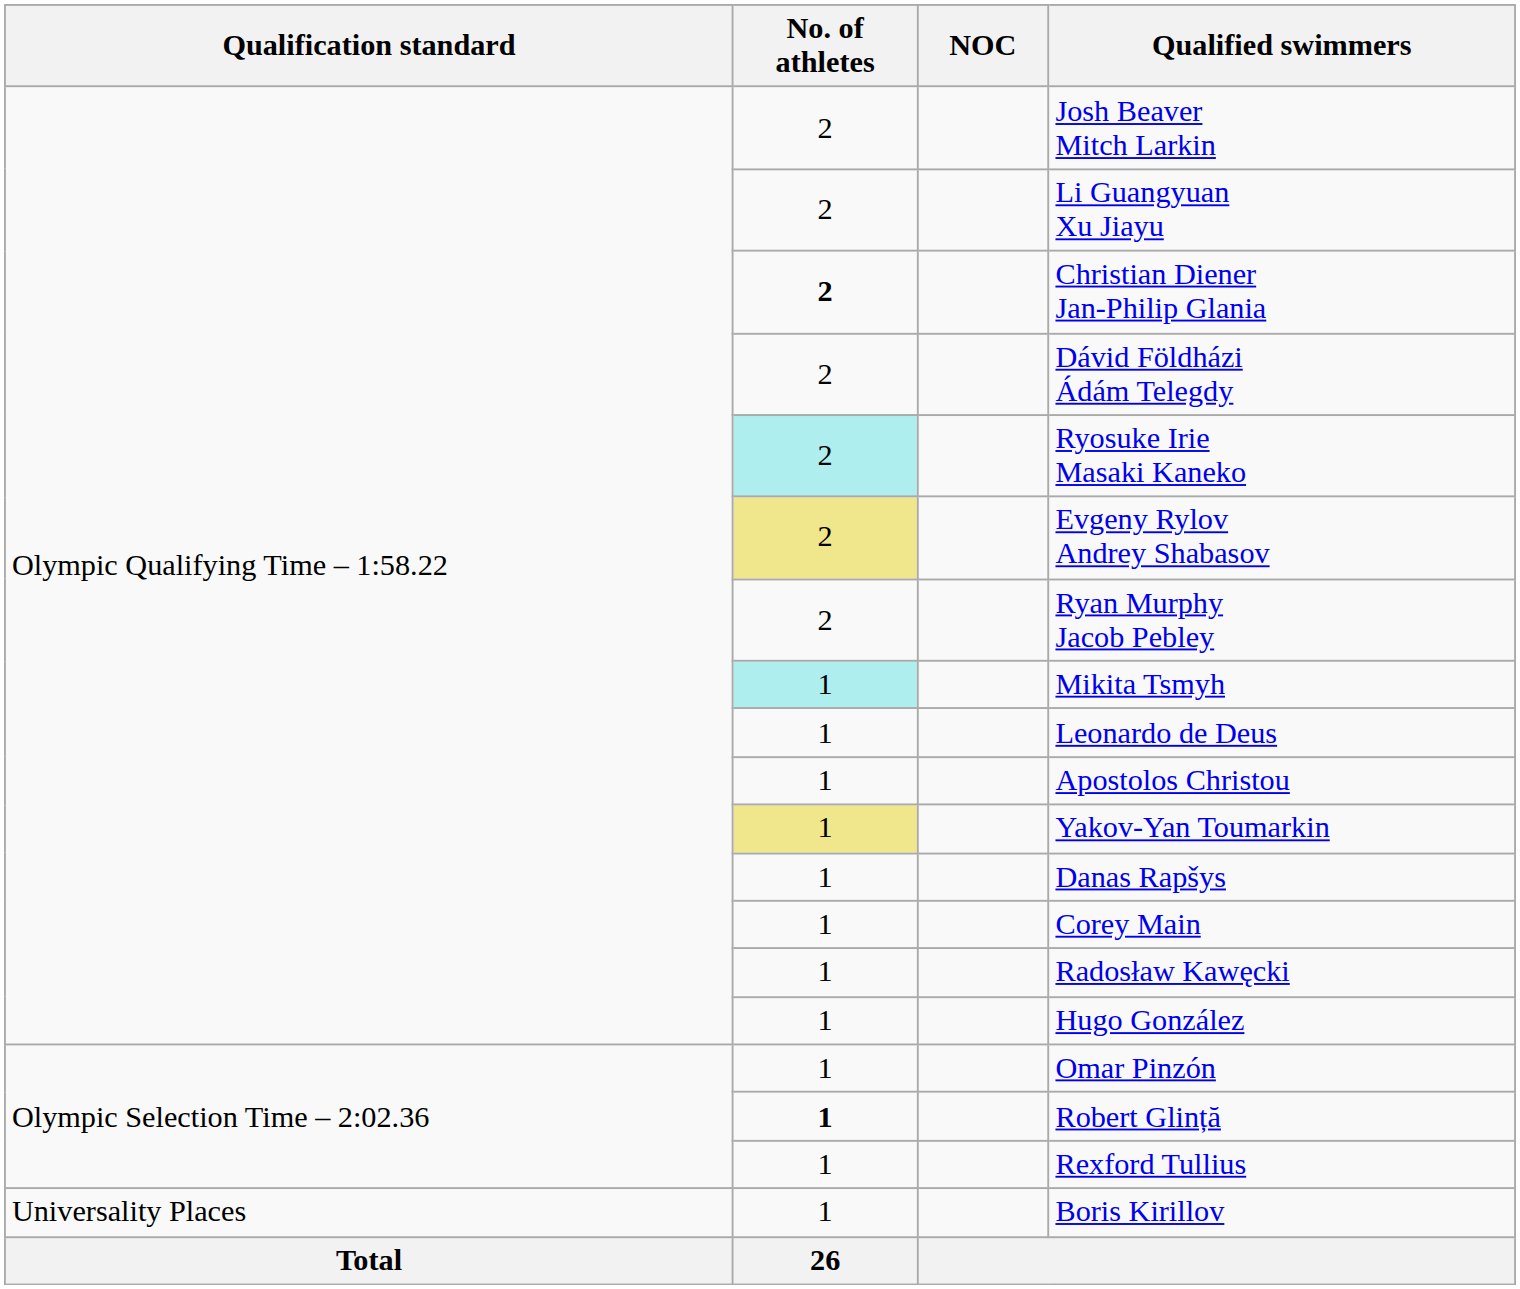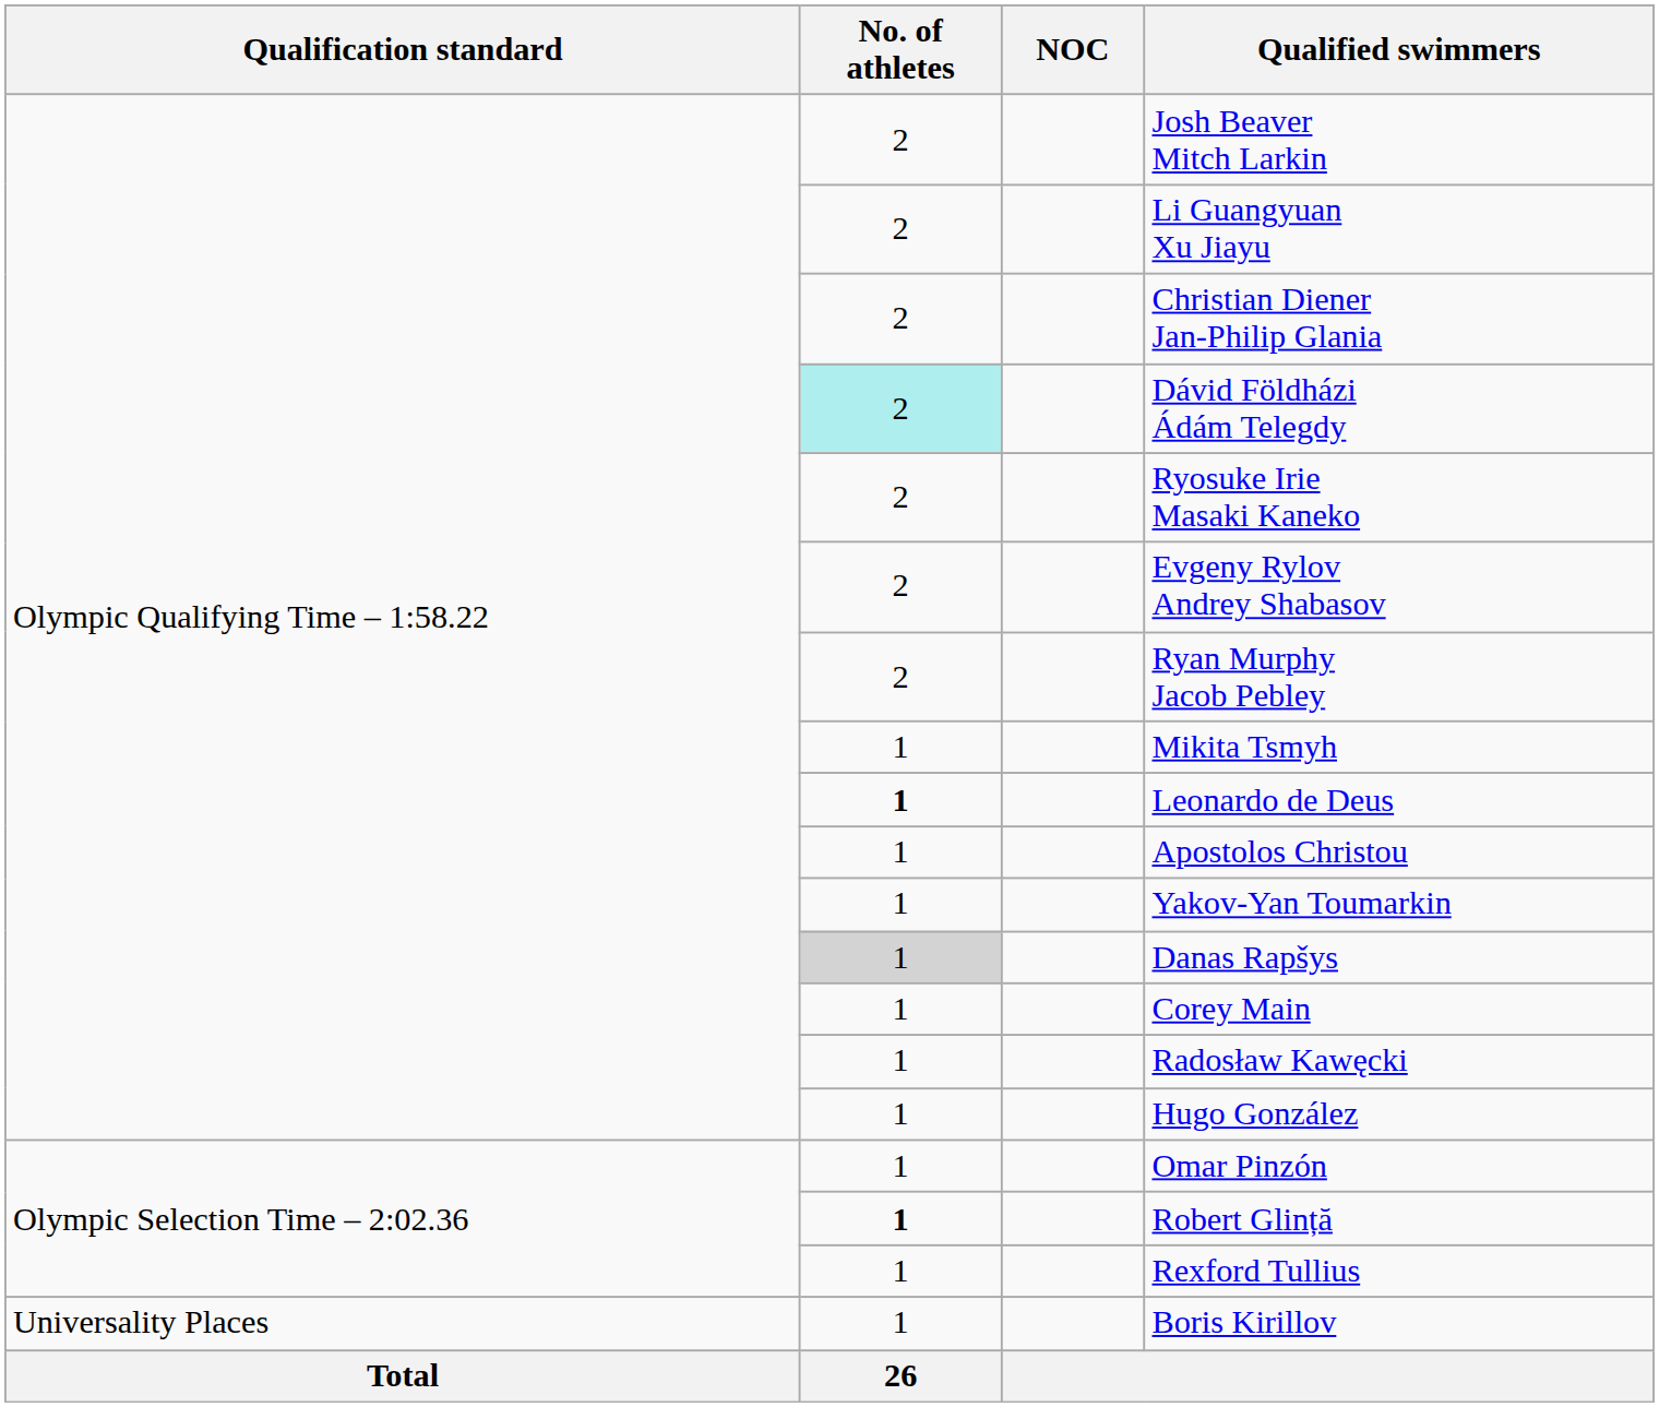Christian Diener Jan-Philip Glania | No. of athletes: bold -> normal
Dávid Földházi Ádám Telegdy | No. of athletes: no background -> paleturquoise background
Ryosuke Irie Masaki Kaneko | No. of athletes: paleturquoise background -> no background
Evgeny Rylov Andrey Shabasov | No. of athletes: khaki background -> no background
Mikita Tsmyh | No. of athletes: paleturquoise background -> no background
Leonardo de Deus | No. of athletes: normal -> bold
Yakov-Yan Toumarkin | No. of athletes: khaki background -> no background
Danas Rapšys | No. of athletes: no background -> lightgrey background
